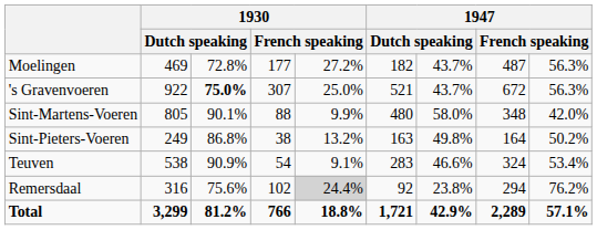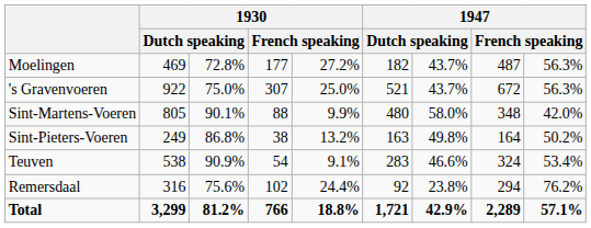's Gravenvoeren | column 3: bold -> normal
Remersdaal | column 5: lightgrey background -> no background
